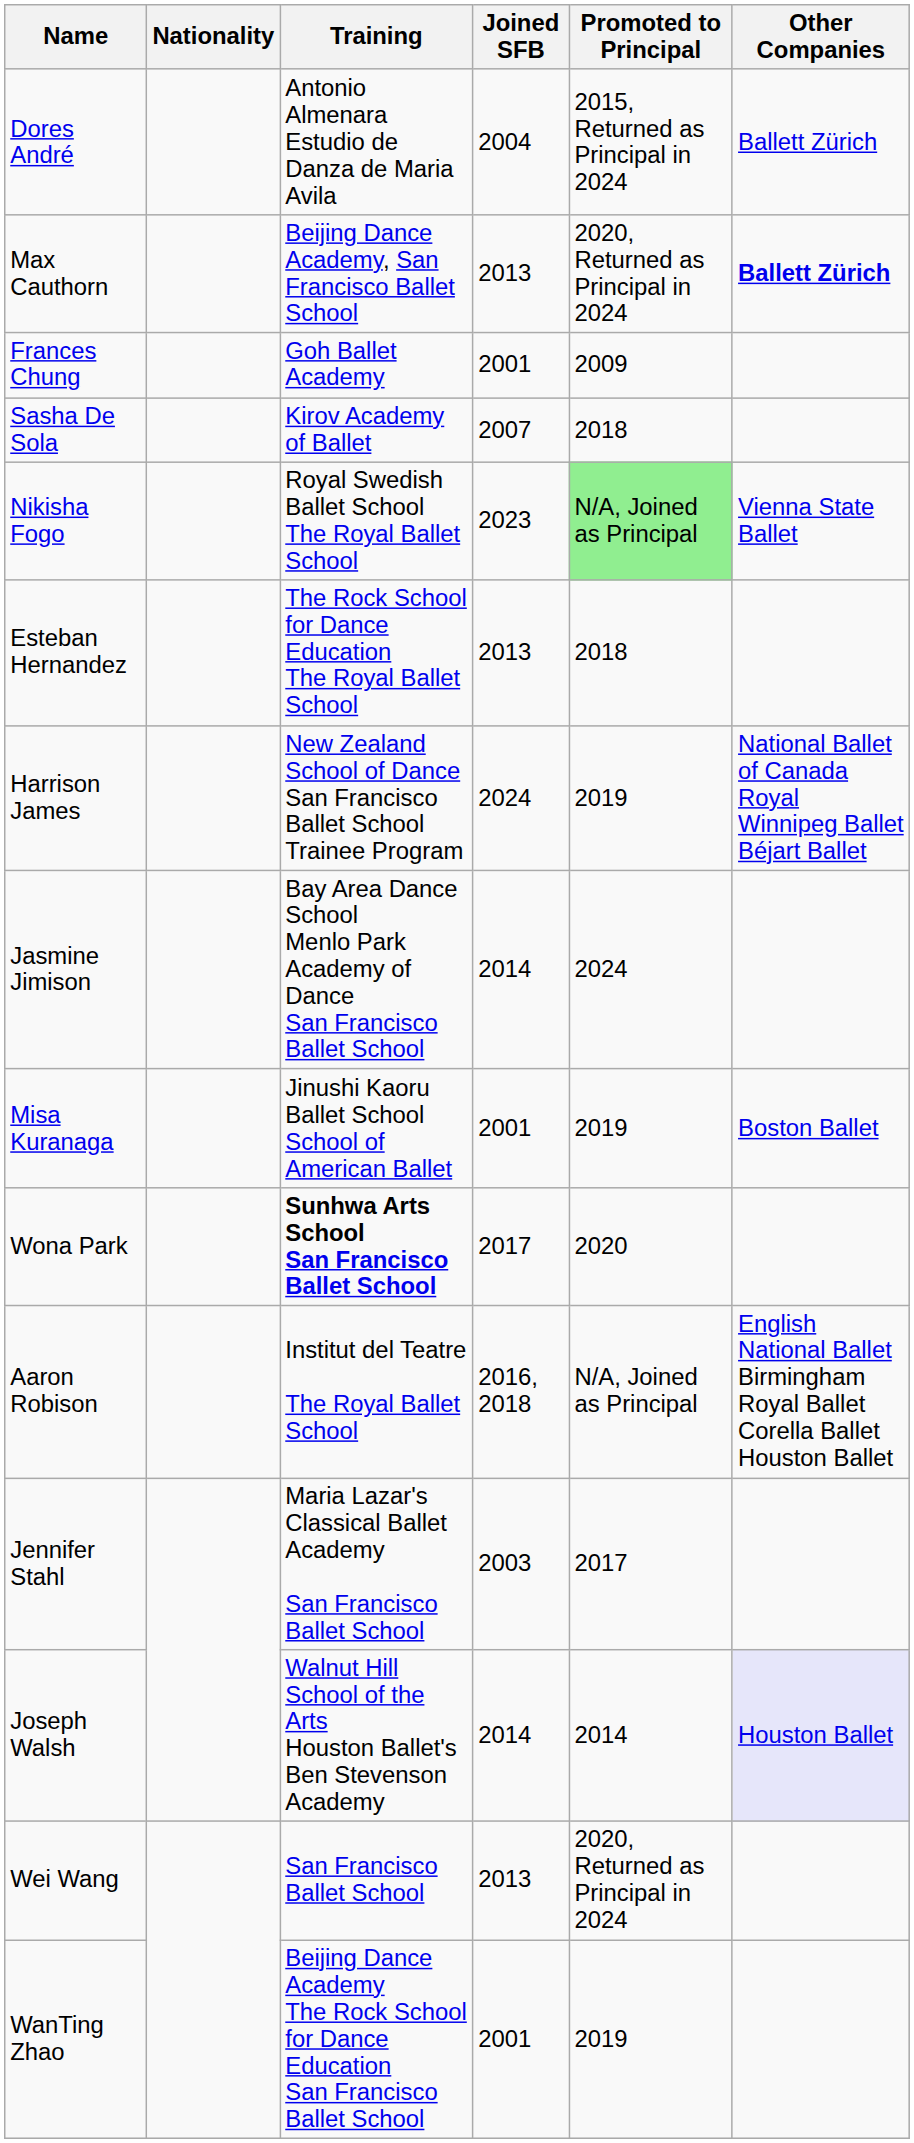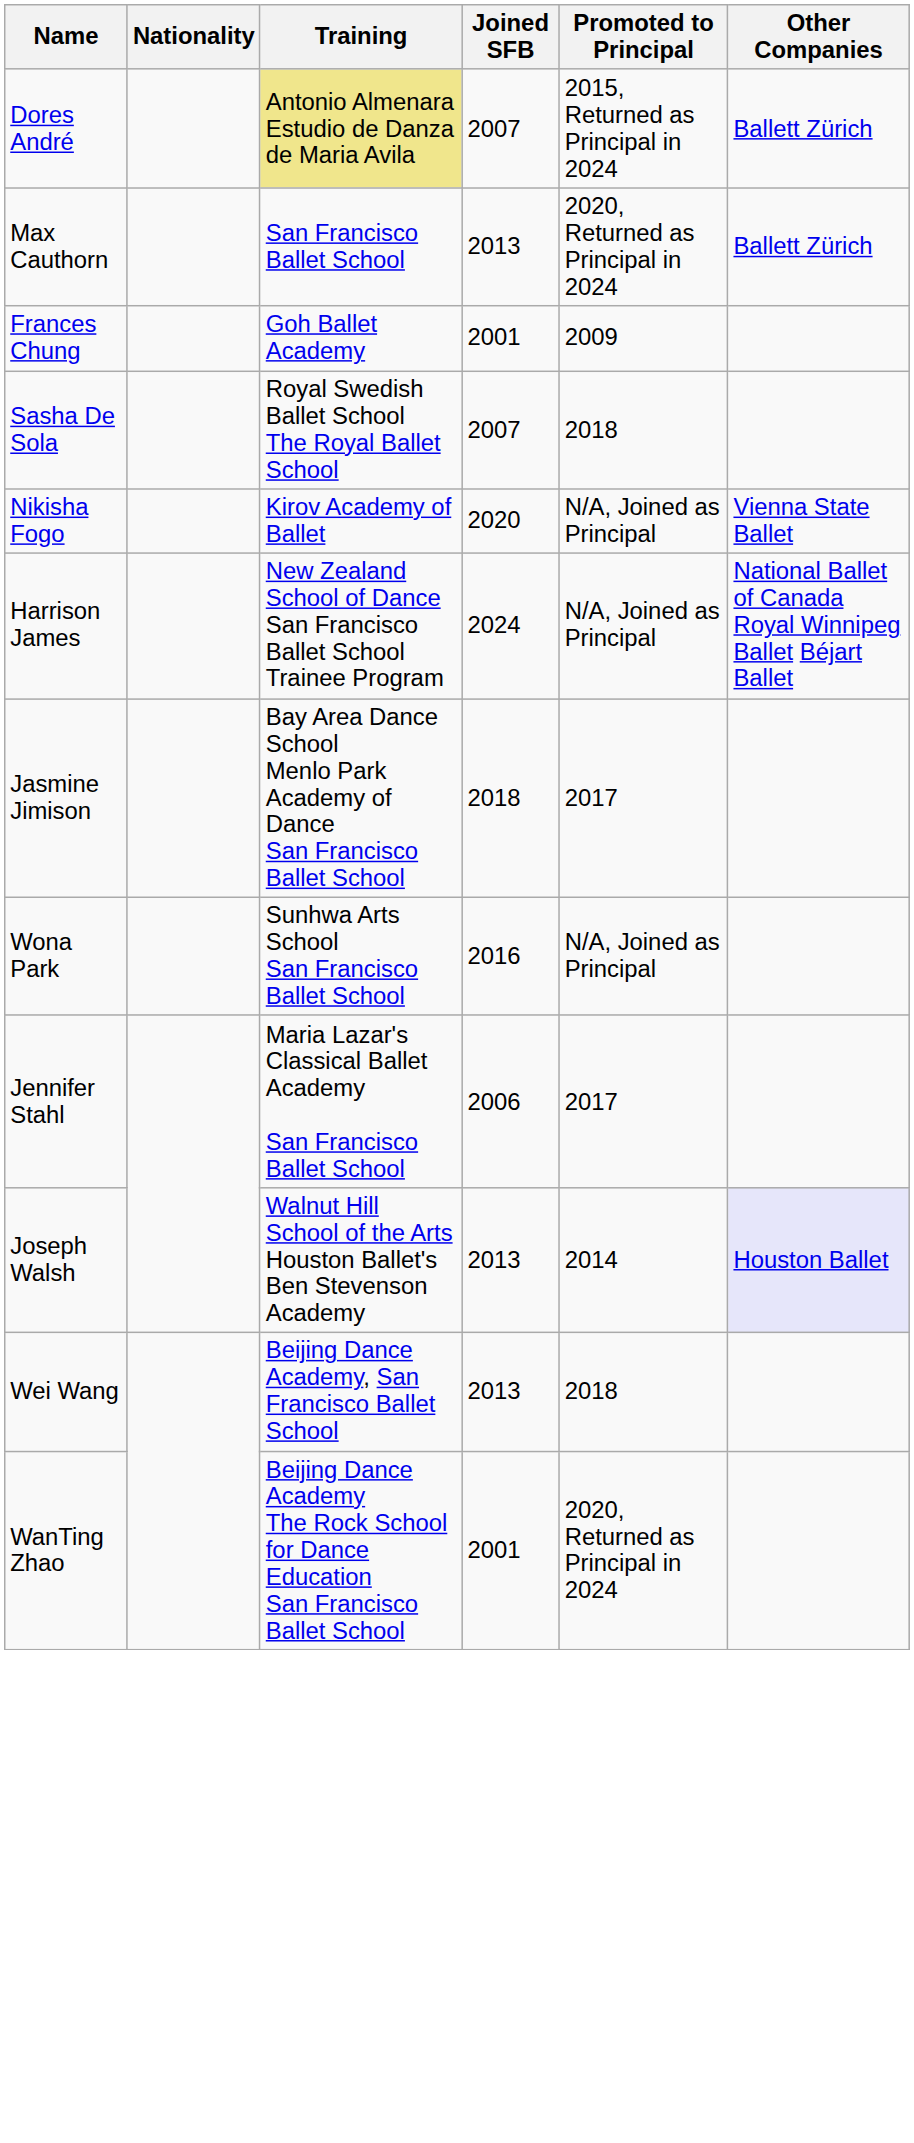Dores André | Training: no background -> khaki background
Dores André | Joined SFB: 2004 -> 2007
Max Cauthorn | Training: Beijing Dance Academy, San Francisco Ballet School -> San Francisco Ballet School
Max Cauthorn | Other Companies: bold -> normal
Sasha De Sola | Training: Kirov Academy of Ballet -> Royal Swedish Ballet School The Royal Ballet School
Nikisha Fogo | Training: Royal Swedish Ballet School The Royal Ballet School -> Kirov Academy of Ballet
Nikisha Fogo | Joined SFB: 2023 -> 2020
Nikisha Fogo | Promoted to Principal: lightgreen background -> no background
- row: Esteban Hernandez | The Rock School for Dance Education The Royal Ballet School | 2013 | 2018
Harrison James | Promoted to Principal: 2019 -> N/A, Joined as Principal
Jasmine Jimison | Joined SFB: 2014 -> 2018
Jasmine Jimison | Promoted to Principal: 2024 -> 2017
- row: Misa Kuranaga | Jinushi Kaoru Ballet School School of American Ballet | 2001 | 2019 | Boston Ballet
Wona Park | Training: bold -> normal
Wona Park | Joined SFB: 2017 -> 2016
Wona Park | Promoted to Principal: 2020 -> N/A, Joined as Principal
- row: Aaron Robison | Institut del Teatre The Royal Ballet School | 2016, 2018 | N/A, Joined as Principal | English National Ballet Birmingham Royal Ballet Corella Ballet Houston Ballet
Jennifer Stahl | Joined SFB: 2003 -> 2006
Joseph Walsh | Joined SFB: 2014 -> 2013
Wei Wang | Training: San Francisco Ballet School -> Beijing Dance Academy, San Francisco Ballet School
Wei Wang | Promoted to Principal: 2020, Returned as Principal in 2024 -> 2018
WanTing Zhao | Promoted to Principal: 2019 -> 2020, Returned as Principal in 2024
